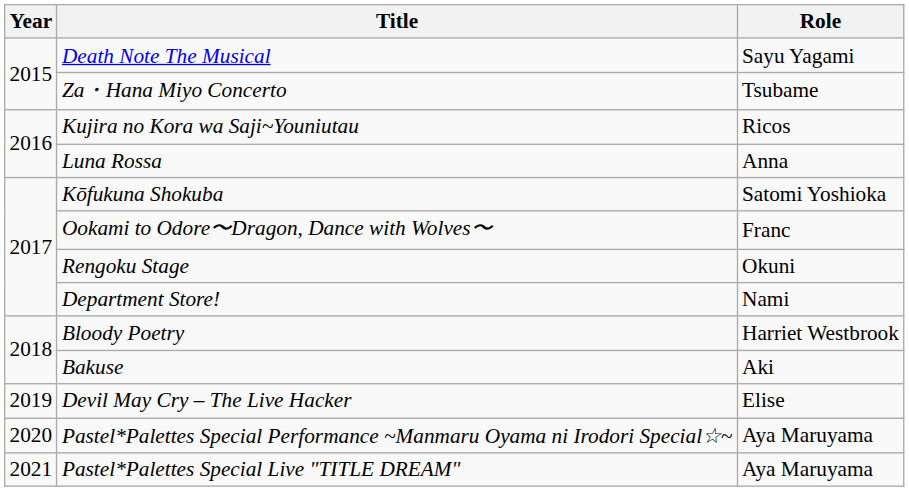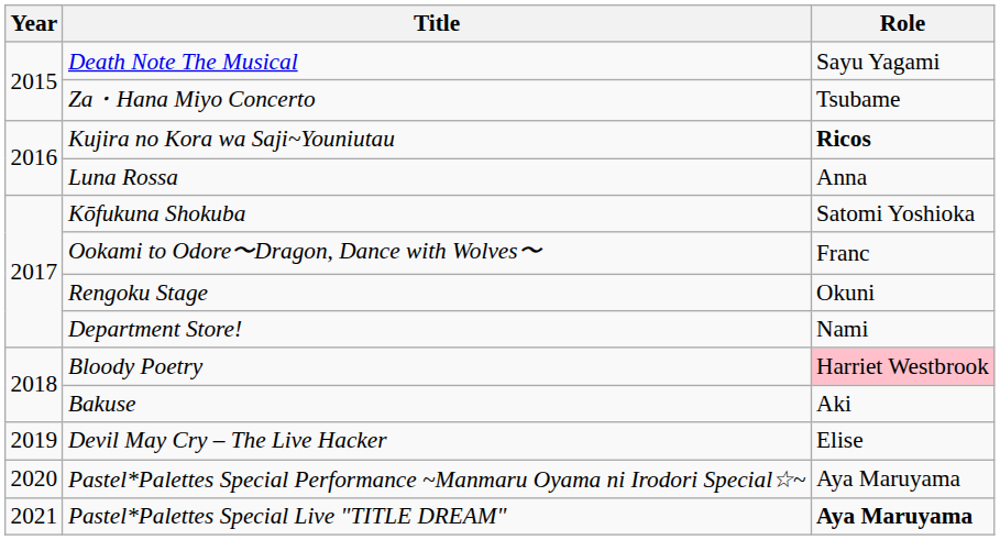Kujira no Kora wa Saji~Youniutau | Role: normal -> bold
Bloody Poetry | Role: no background -> pink background
Pastel*Palettes Special Live "TITLE DREAM" | Role: normal -> bold
